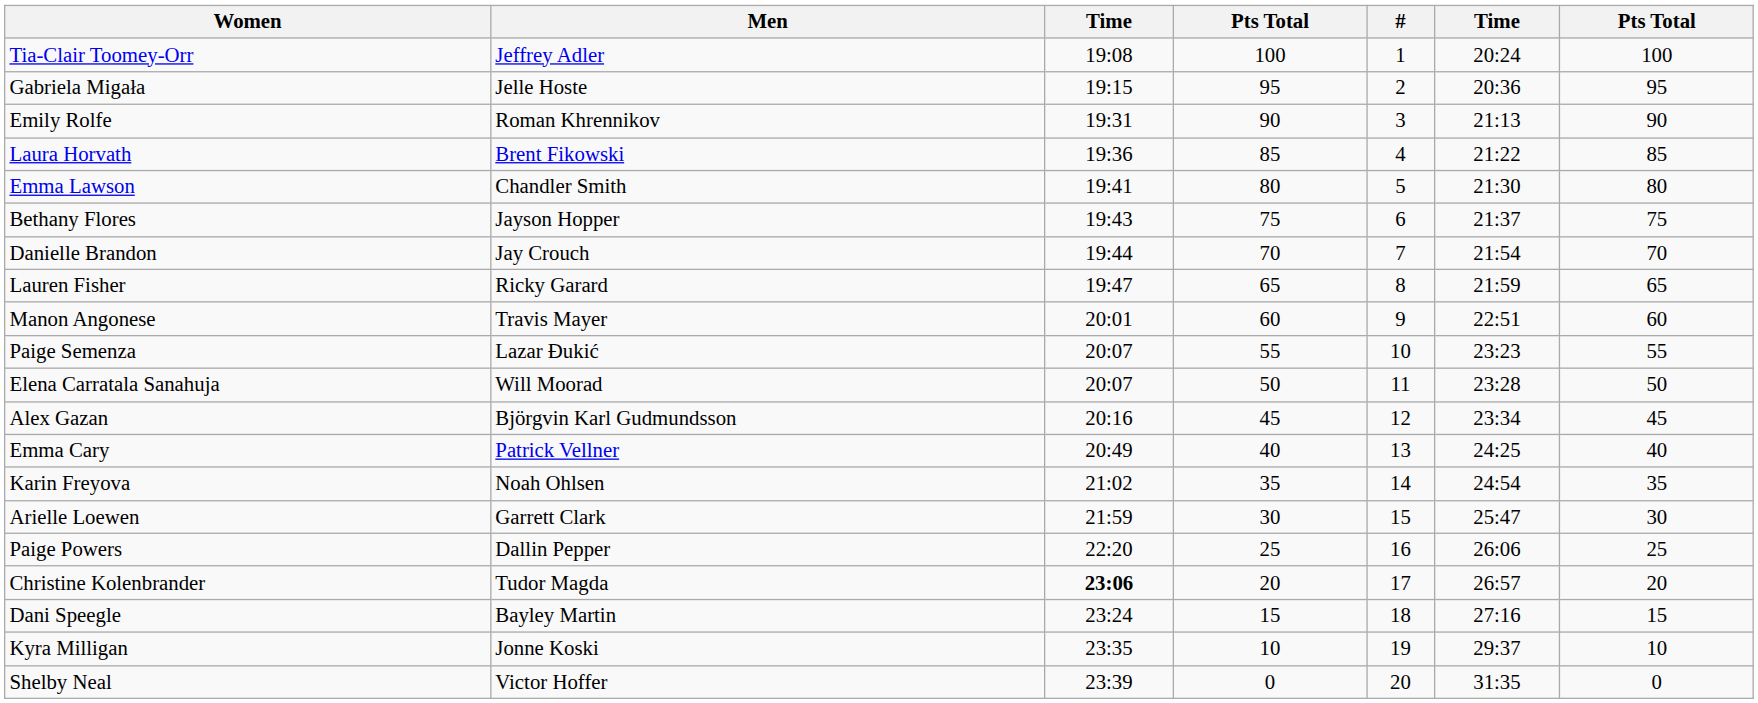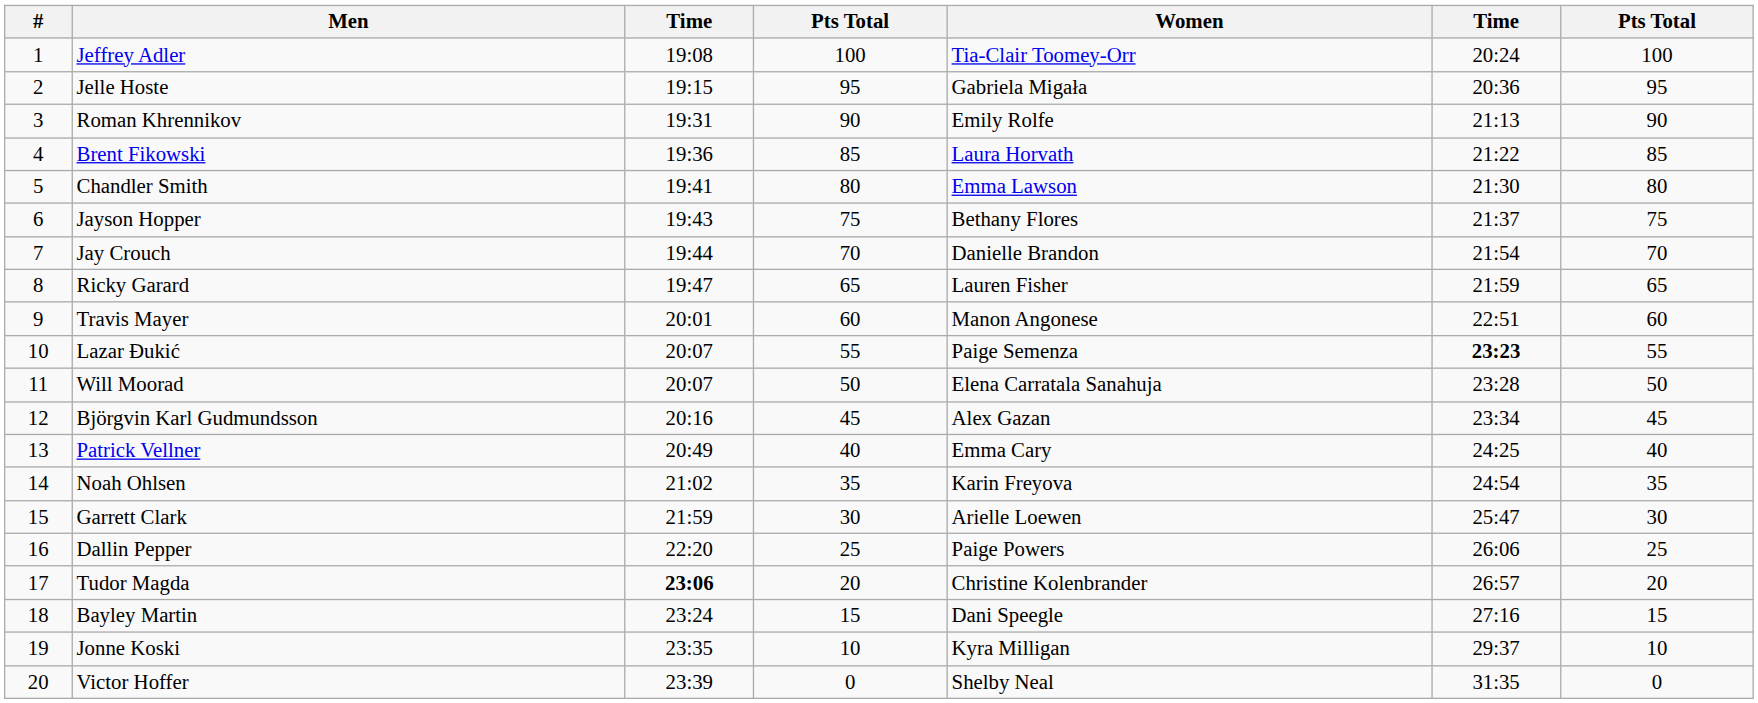columns swapped: # <-> Women
Lazar Đukić | column 6: normal -> bold
